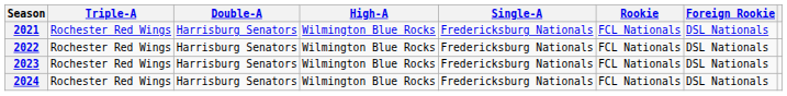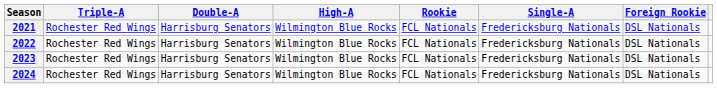columns swapped: Single-A <-> Rookie
